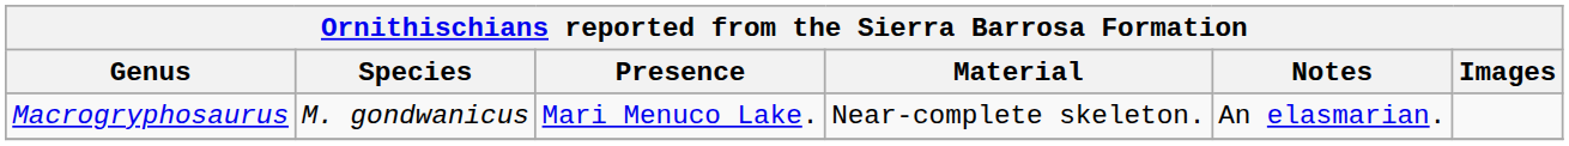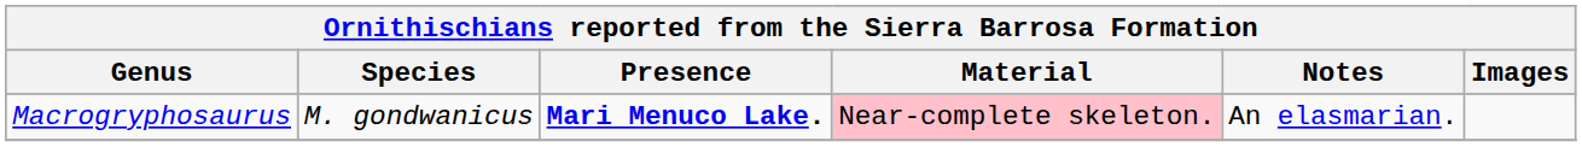Macrogryphosaurus | Presence: normal -> bold
Macrogryphosaurus | Material: no background -> pink background
